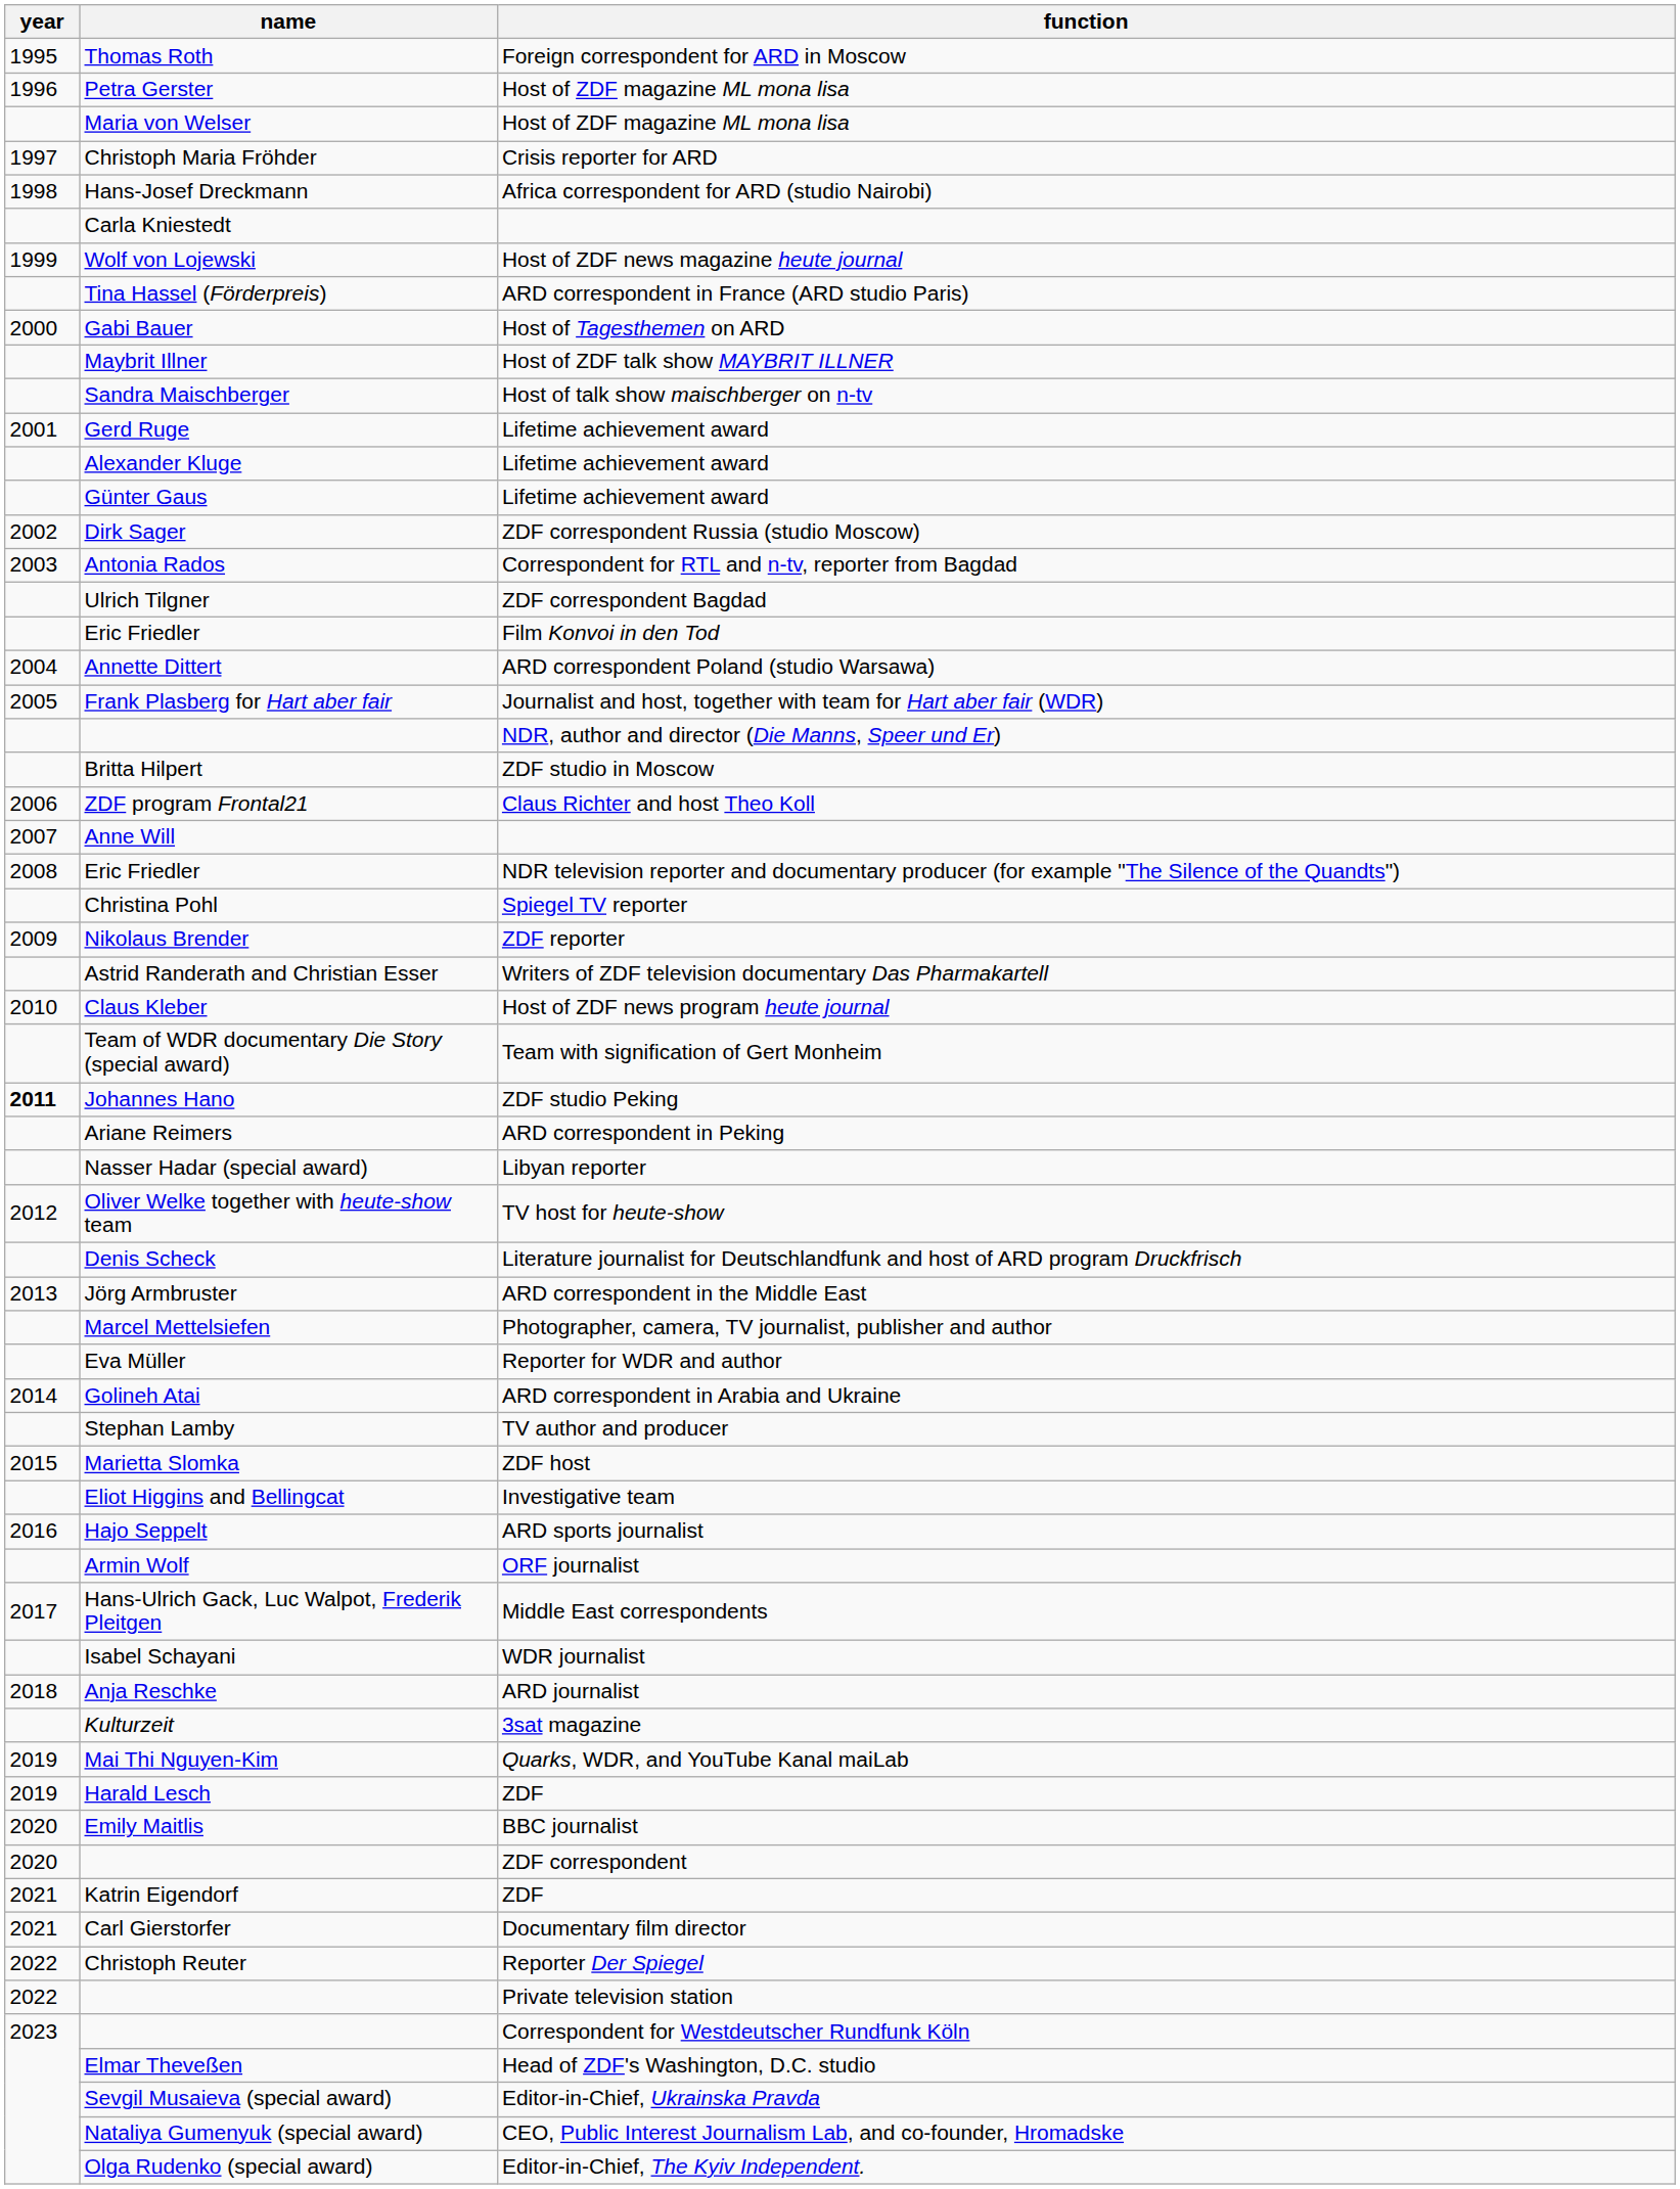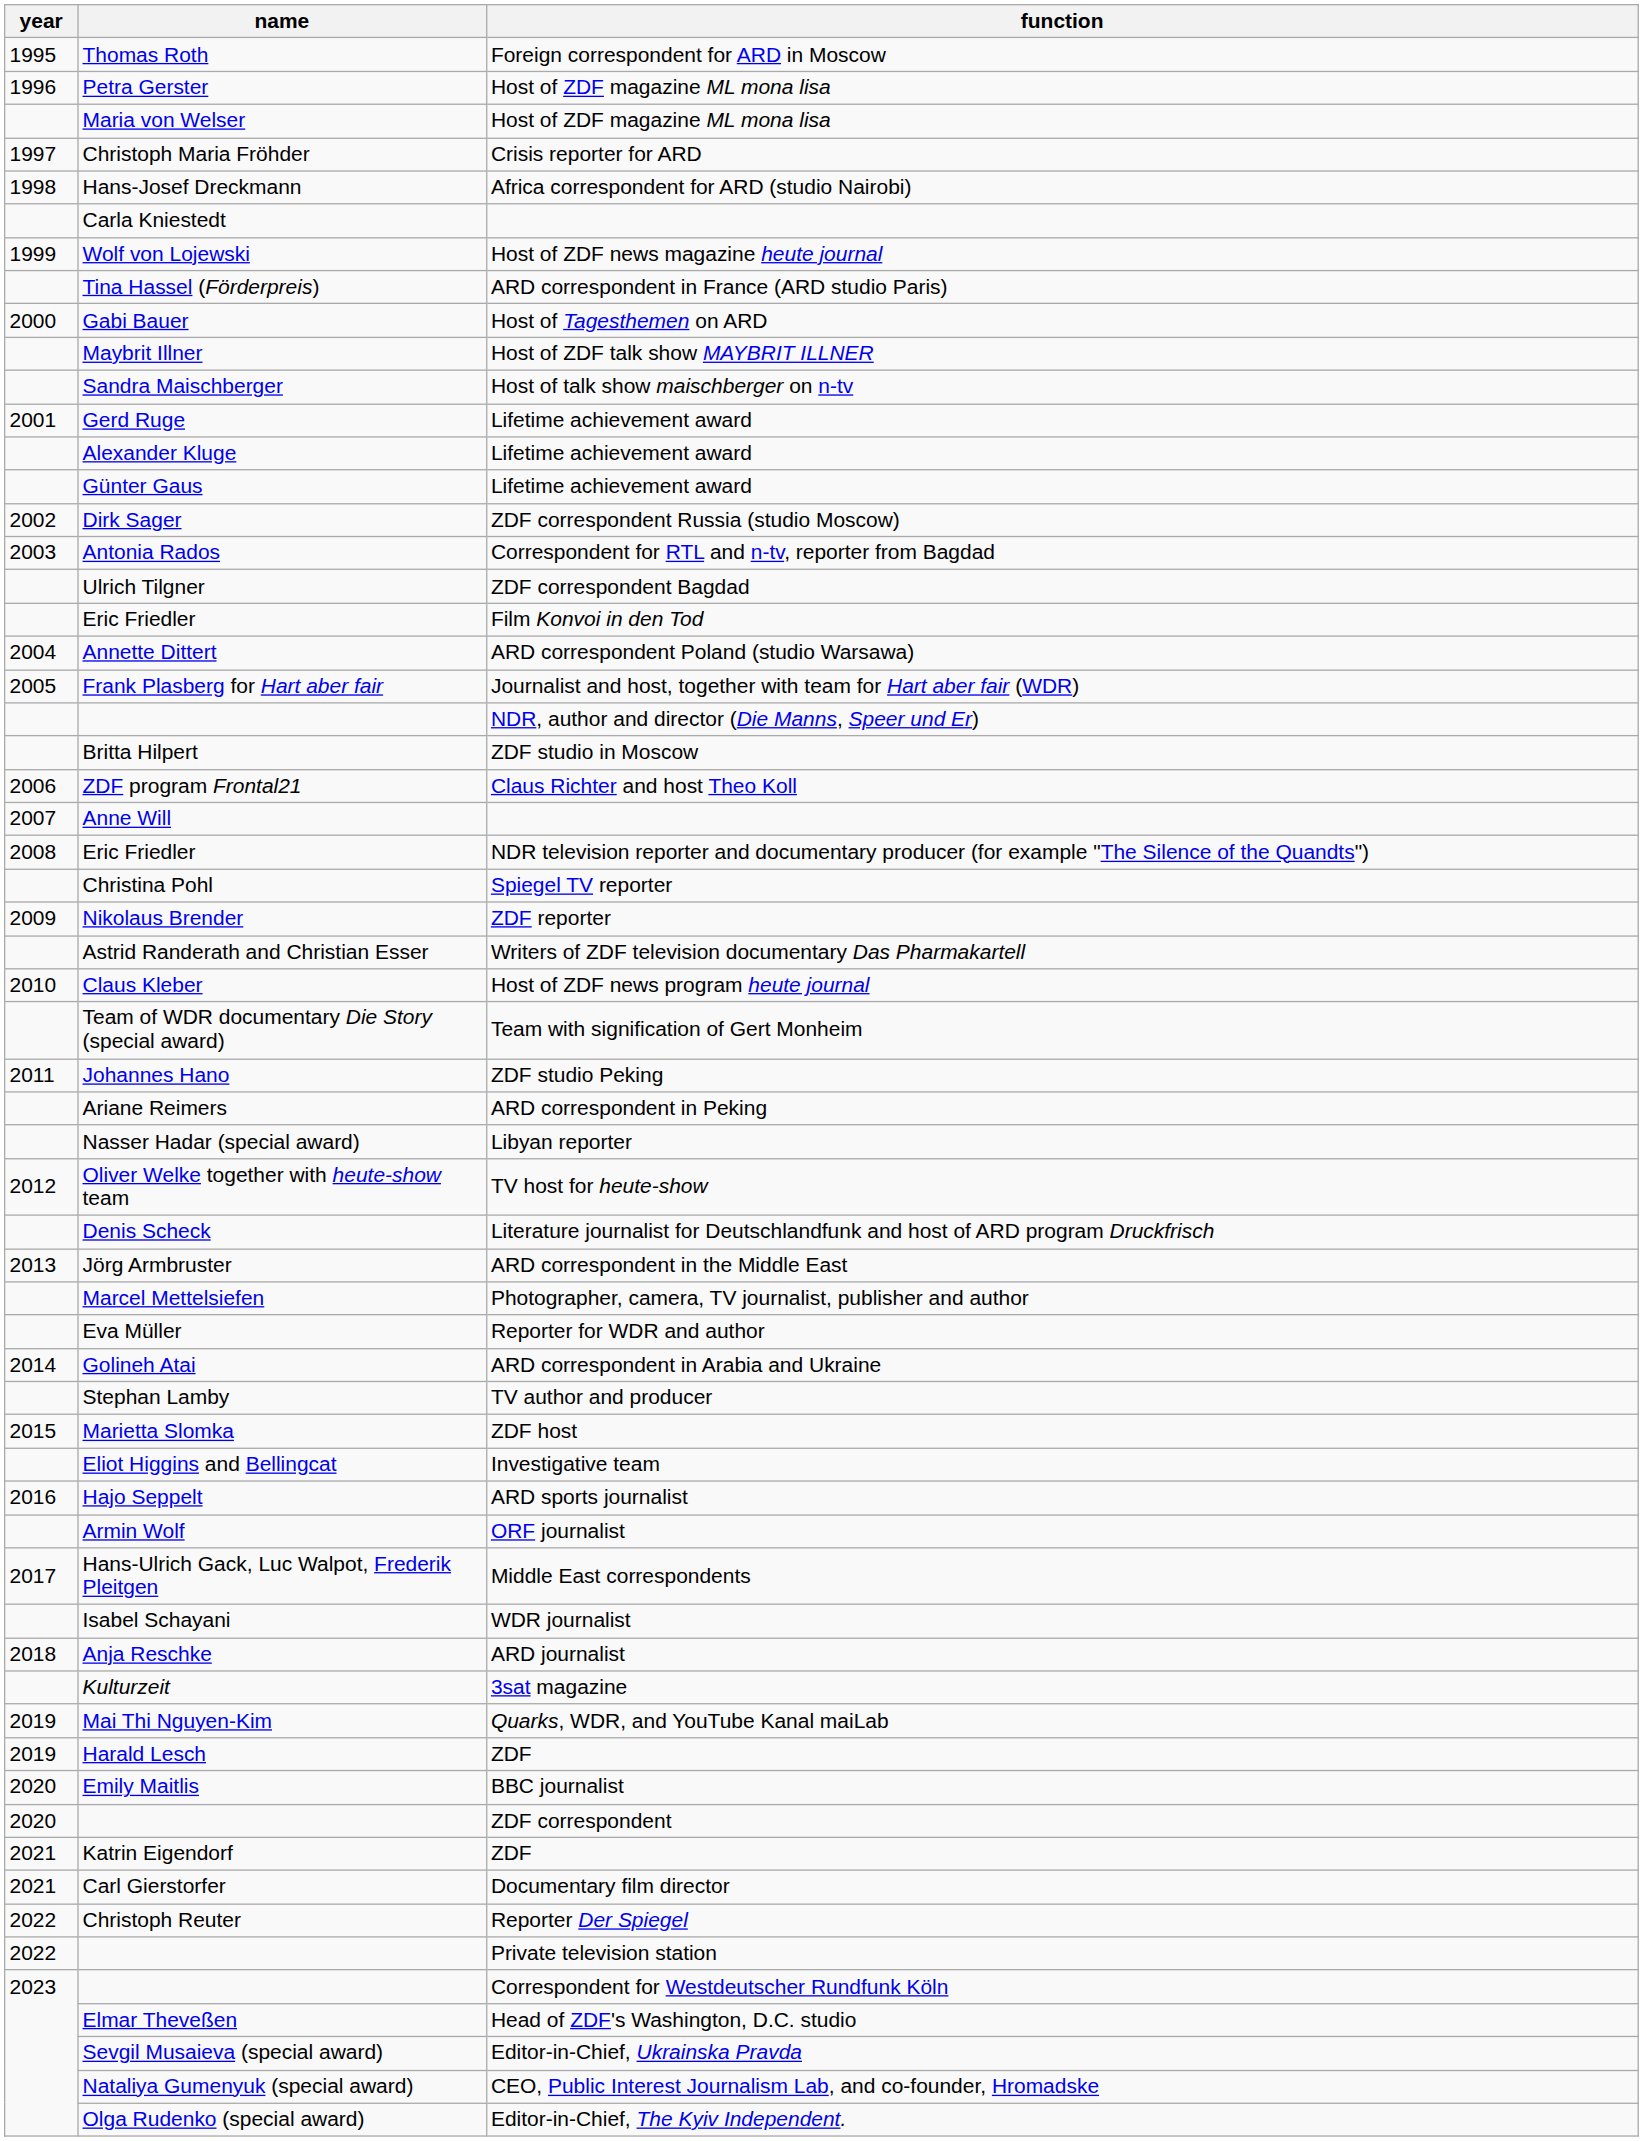Johannes Hano | year: bold -> normal
